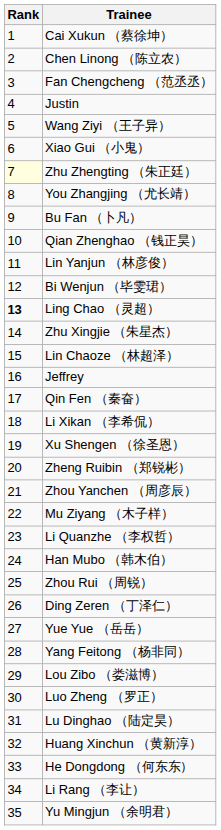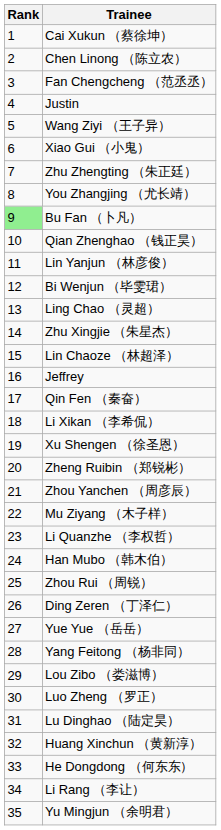Zhu Zhengting （朱正廷） | Rank: lightyellow background -> no background
Bu Fan （卜凡） | Rank: no background -> lightgreen background
Ling Chao （灵超） | Rank: bold -> normal
